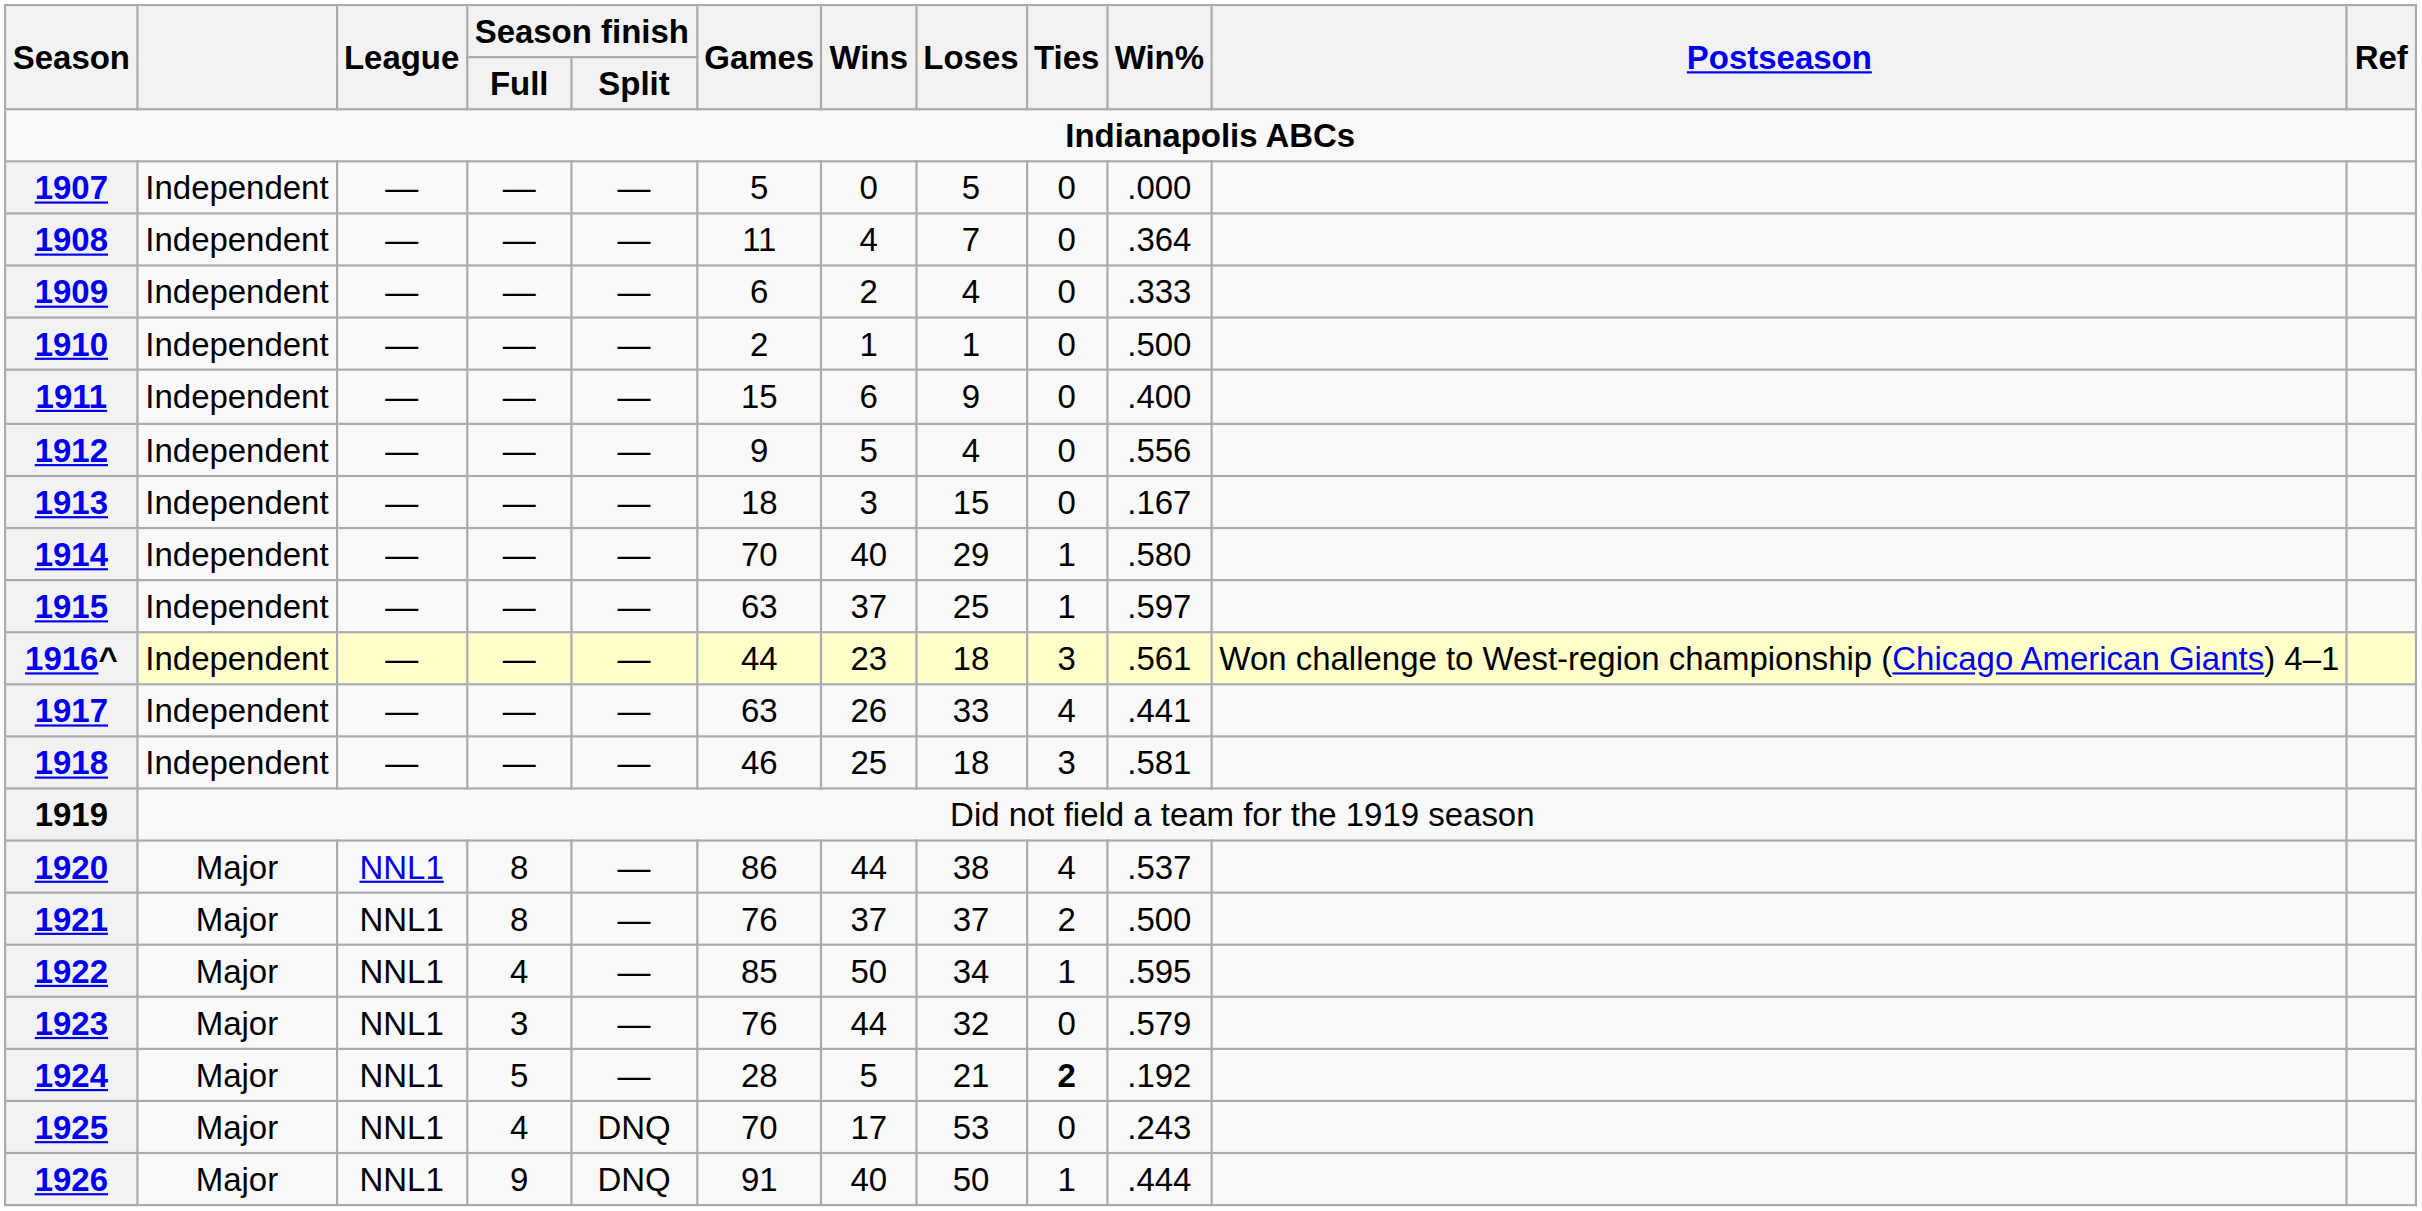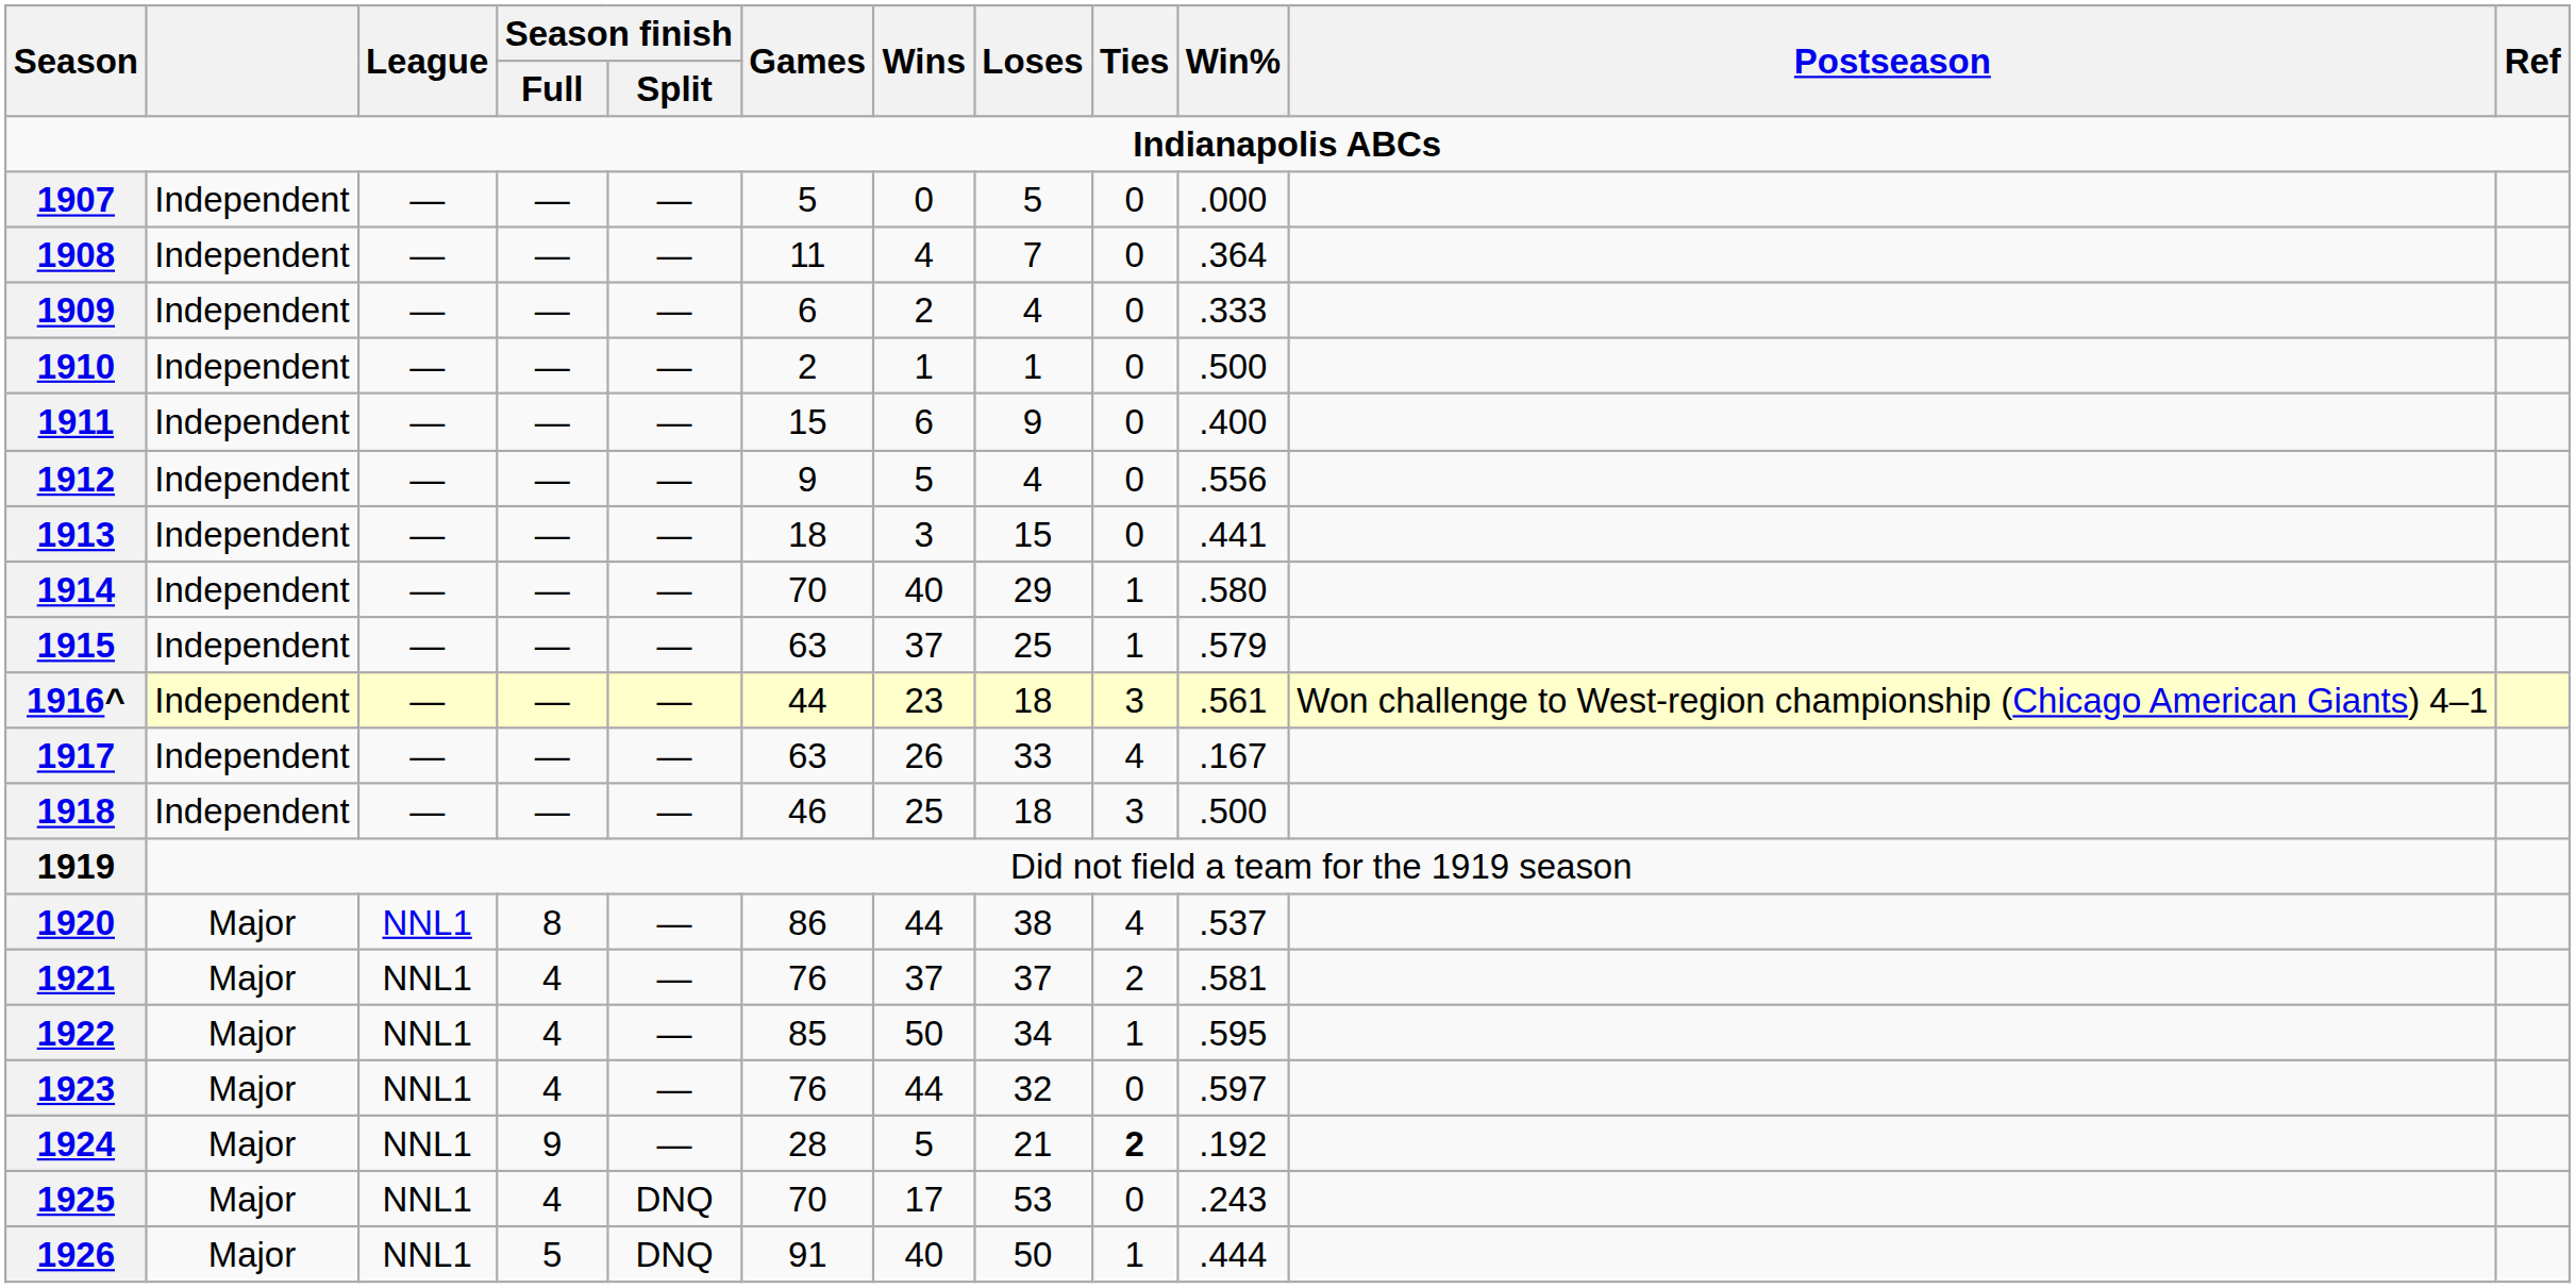1913 | Win%: .167 -> .441
1915 | Win%: .597 -> .579
1917 | Win%: .441 -> .167
1918 | Win%: .581 -> .500
1921 | Season finish / Full: 8 -> 4
1921 | Win%: .500 -> .581
1923 | Season finish / Full: 3 -> 4
1923 | Win%: .579 -> .597
1924 | Season finish / Full: 5 -> 9
1926 | Season finish / Full: 9 -> 5
